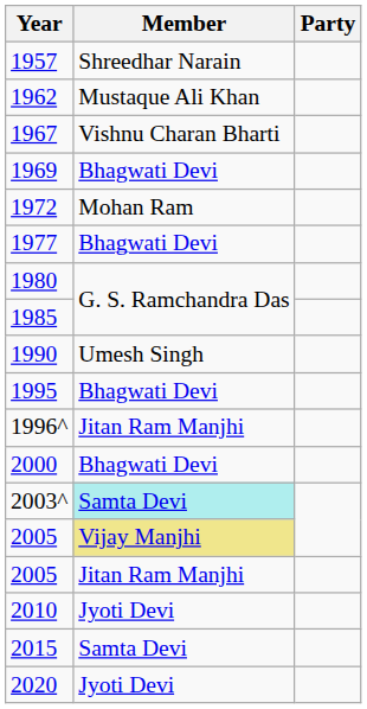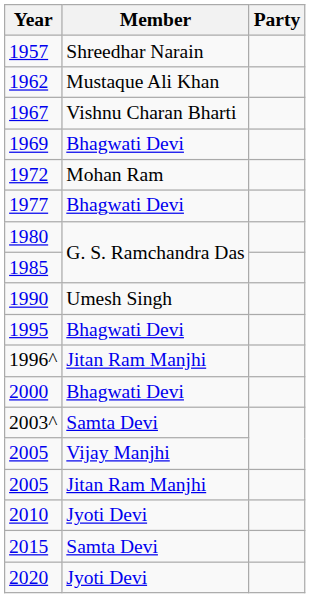2003^ | Member: paleturquoise background -> no background
2005 / Vijay Manjhi | Member: khaki background -> no background
